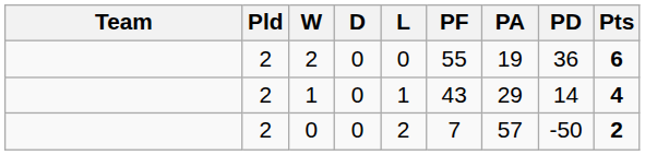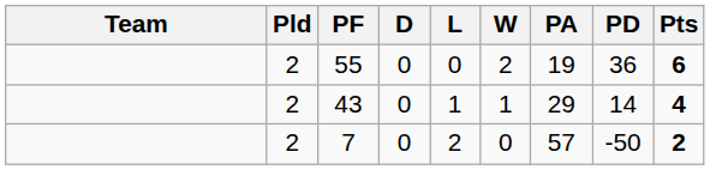columns swapped: W <-> PF
